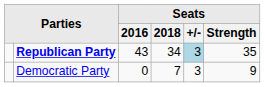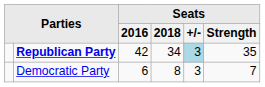Republican Party | Seats / 2016: 43 -> 42
Democratic Party | Seats / 2016: 0 -> 6
Democratic Party | Seats / 2018: 7 -> 8
Democratic Party | Seats / Strength: 9 -> 7
